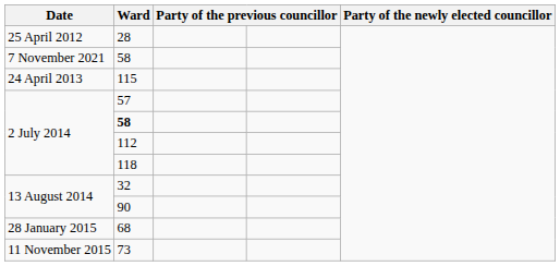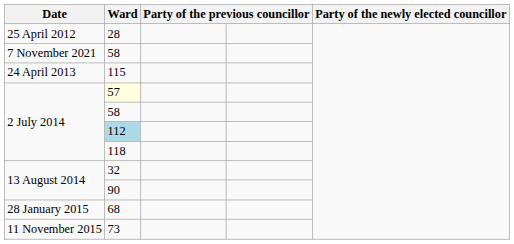57 | Ward: no background -> lightyellow background
2 July 2014 / 58 | Ward: bold -> normal
112 | Ward: no background -> lightblue background
